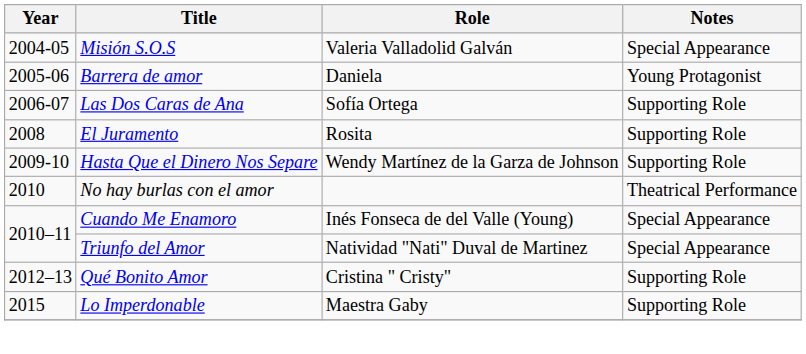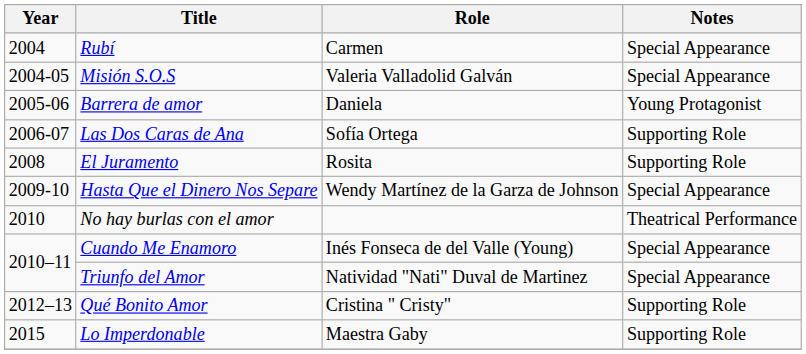+ row: 2004 | Rubí | Carmen | Special Appearance
Hasta Que el Dinero Nos Separe | Notes: Supporting Role -> Special Appearance
